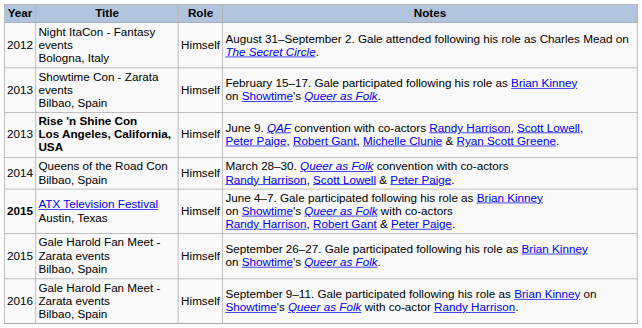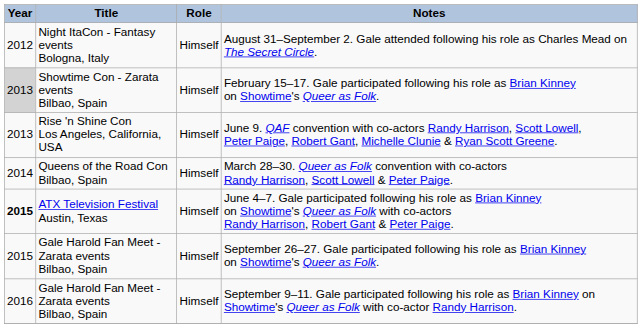row 3 | Year: no background -> lightgrey background
row 4 | Title: bold -> normal
